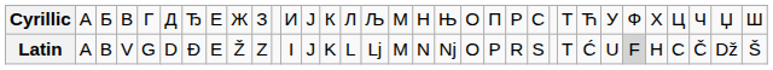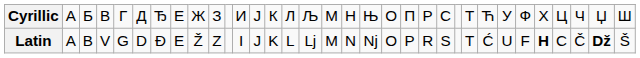Latin | column 28: lightgrey background -> no background
Latin | column 29: normal -> bold
Latin | column 32: normal -> bold
